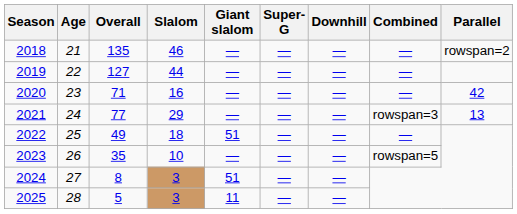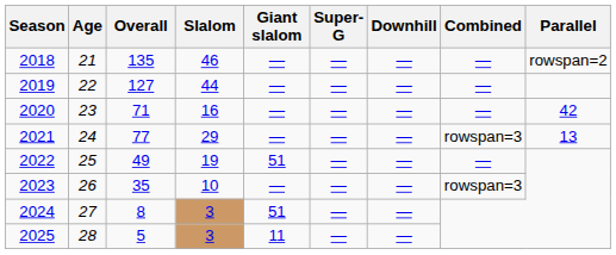2022 | Slalom: 18 -> 19
2023 | Combined: rowspan=5 -> rowspan=3
